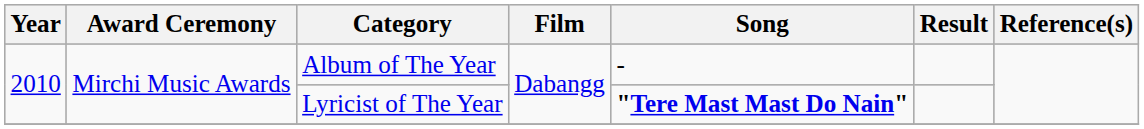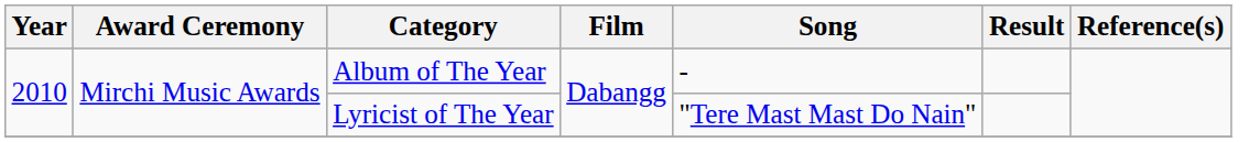Lyricist of The Year | Song: bold -> normal
